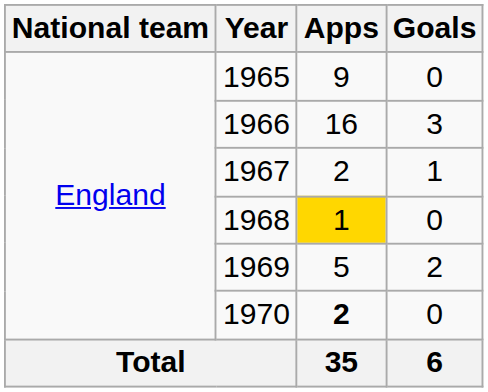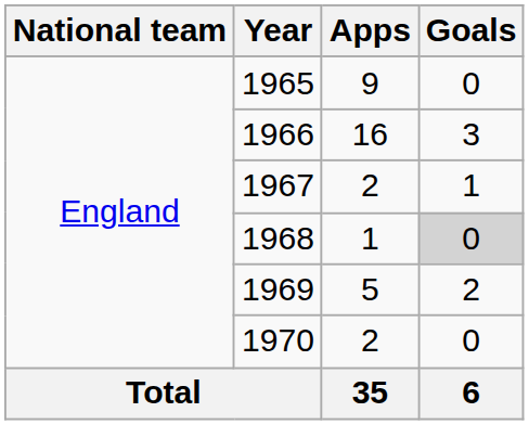1968 | Apps: gold background -> no background
1968 | Goals: no background -> lightgrey background
1970 | Apps: bold -> normal
